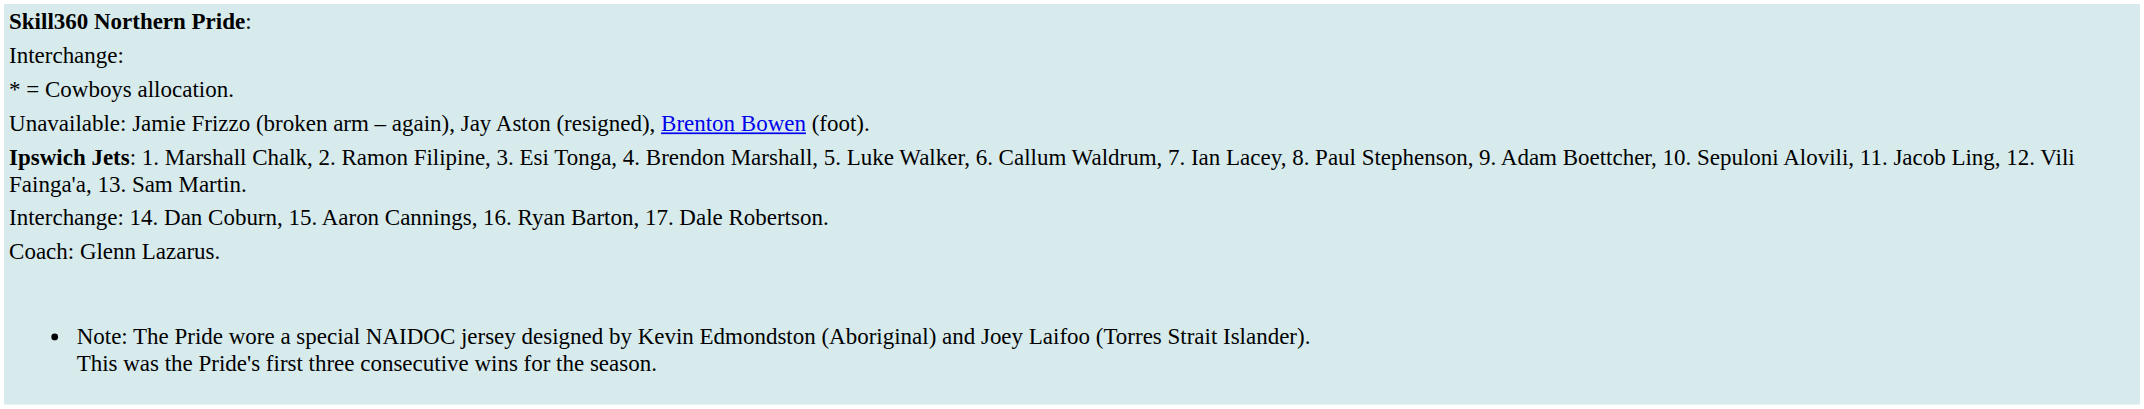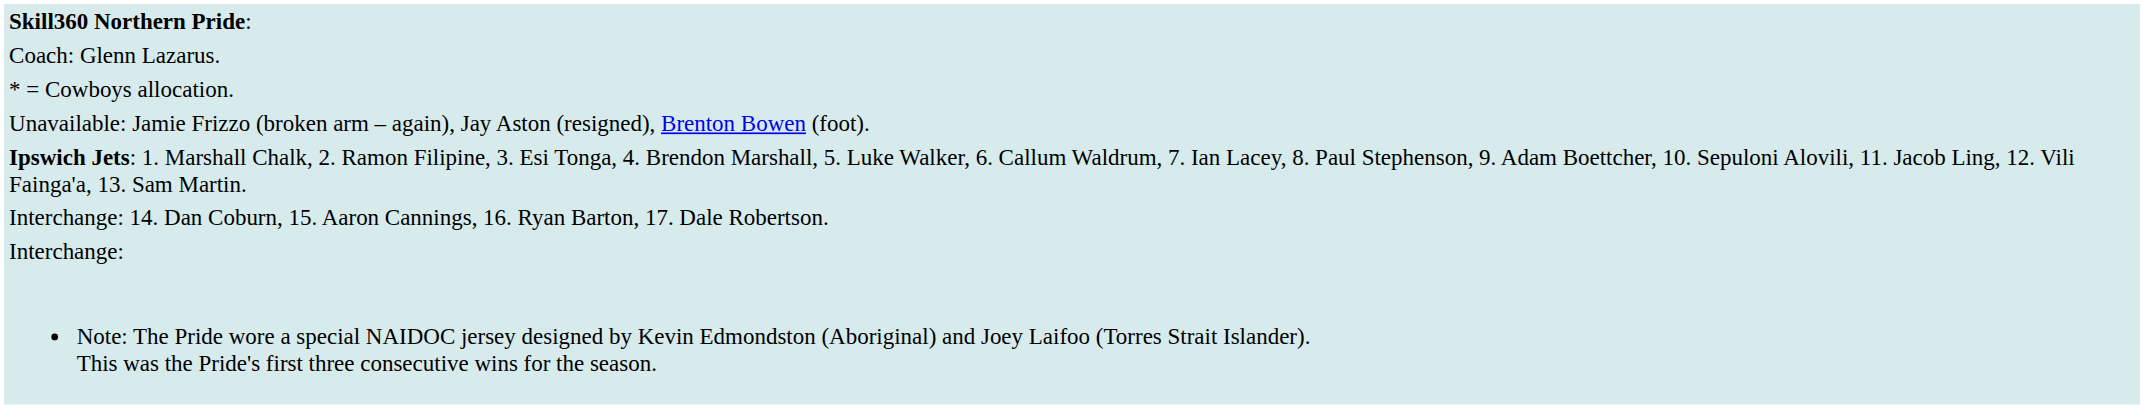row 2 | column 1: Interchange: -> Coach: Glenn Lazarus.
row 7 | column 1: Coach: Glenn Lazarus. -> Interchange:
